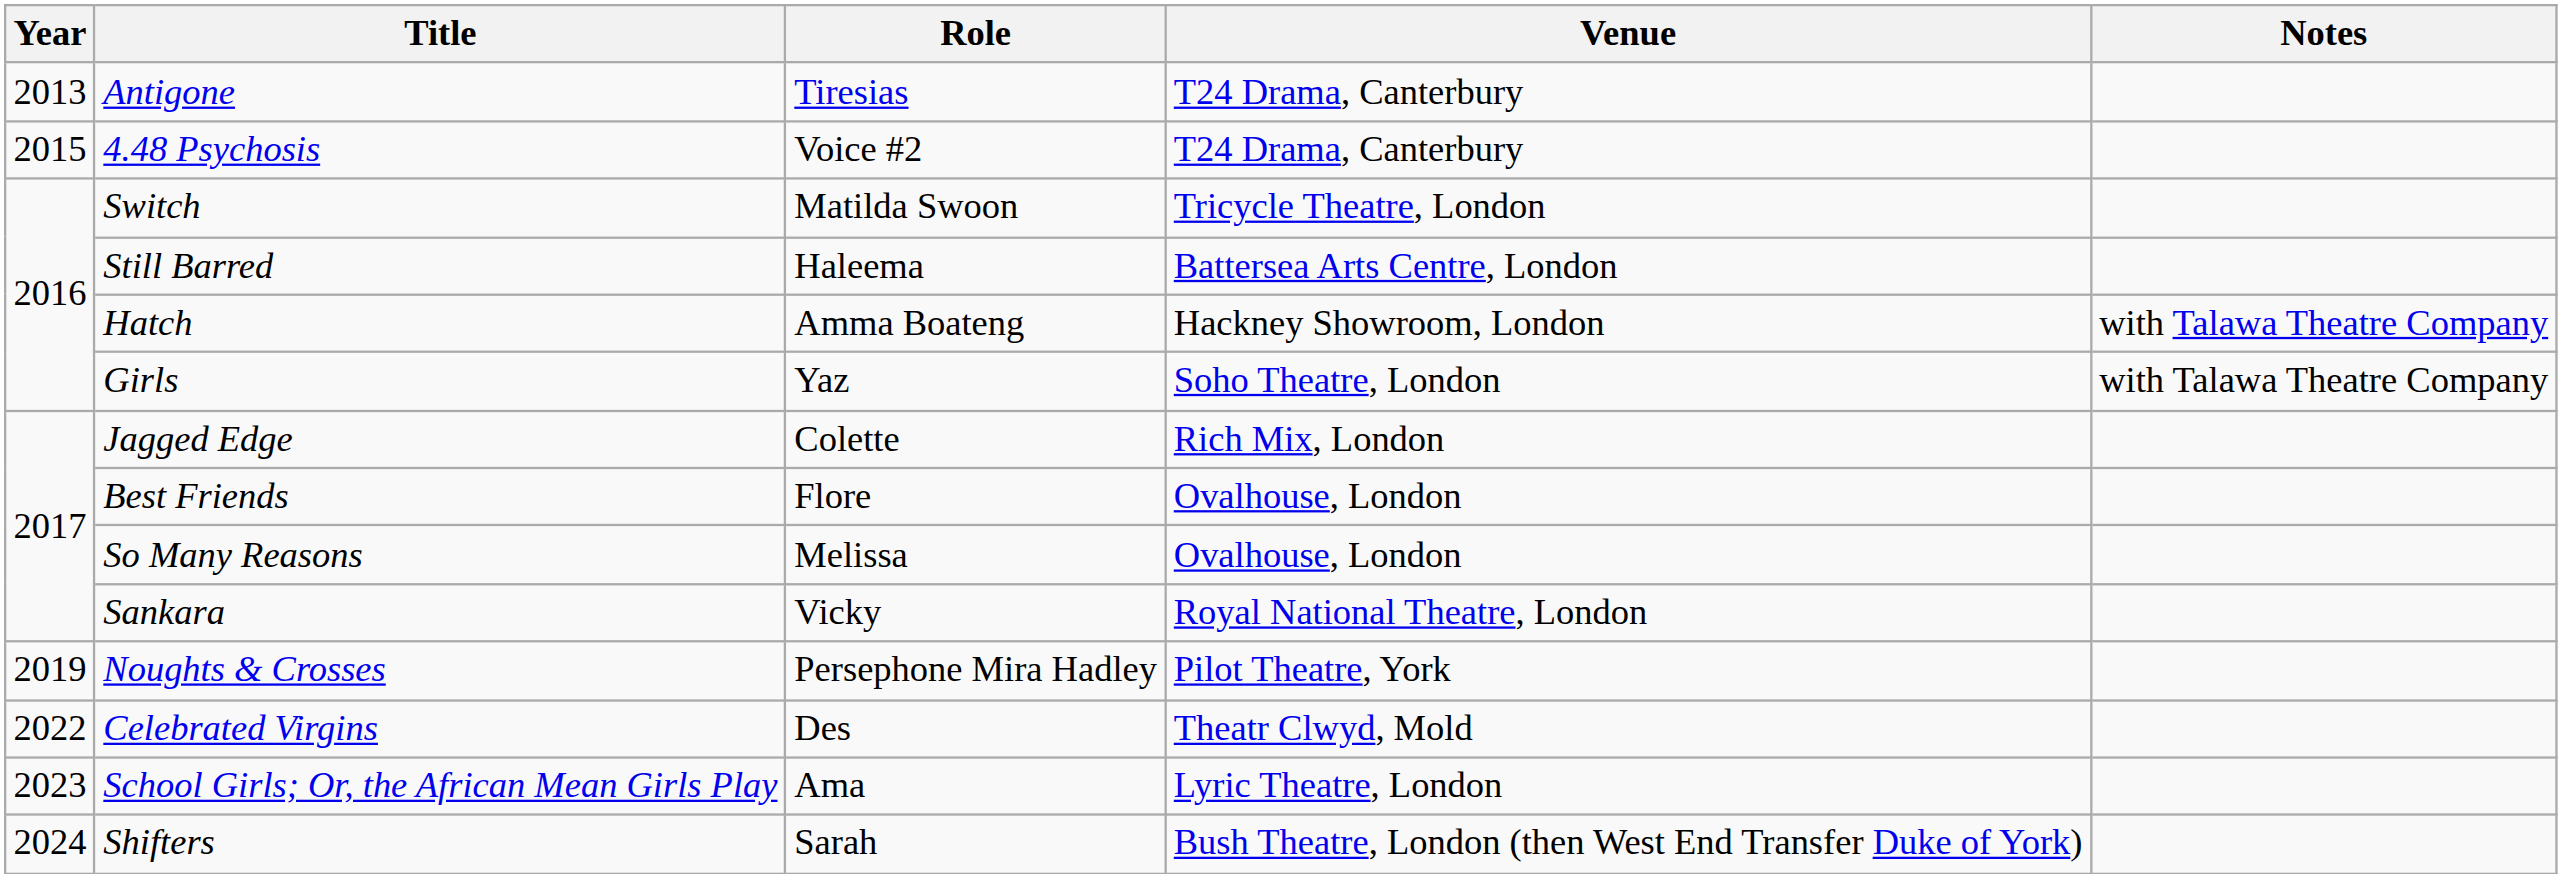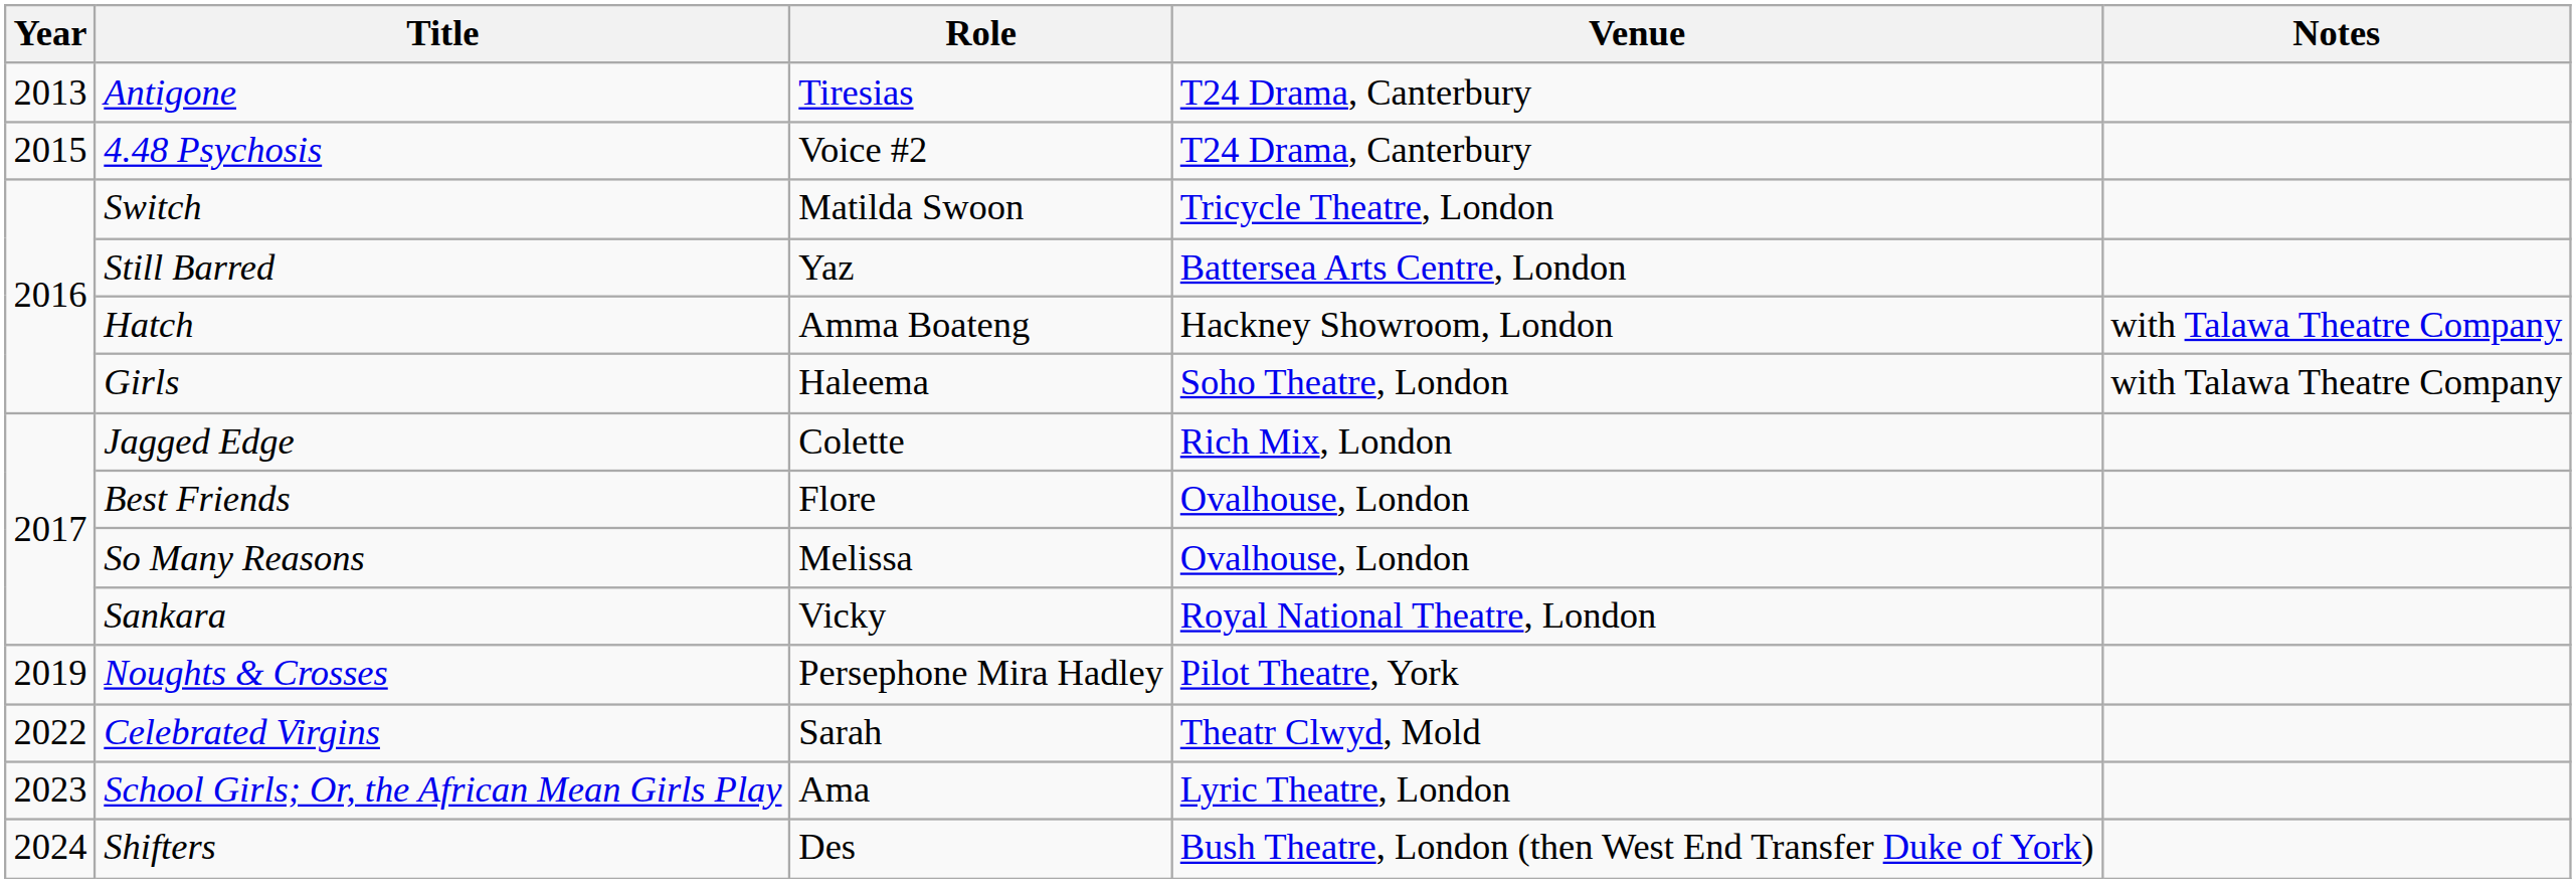Still Barred | Role: Haleema -> Yaz
Girls | Role: Yaz -> Haleema
Celebrated Virgins | Role: Des -> Sarah
Shifters | Role: Sarah -> Des
